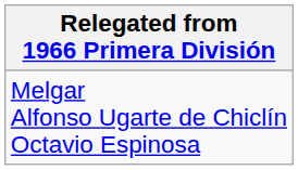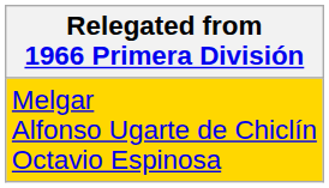row 2 | column 1: no background -> gold background
